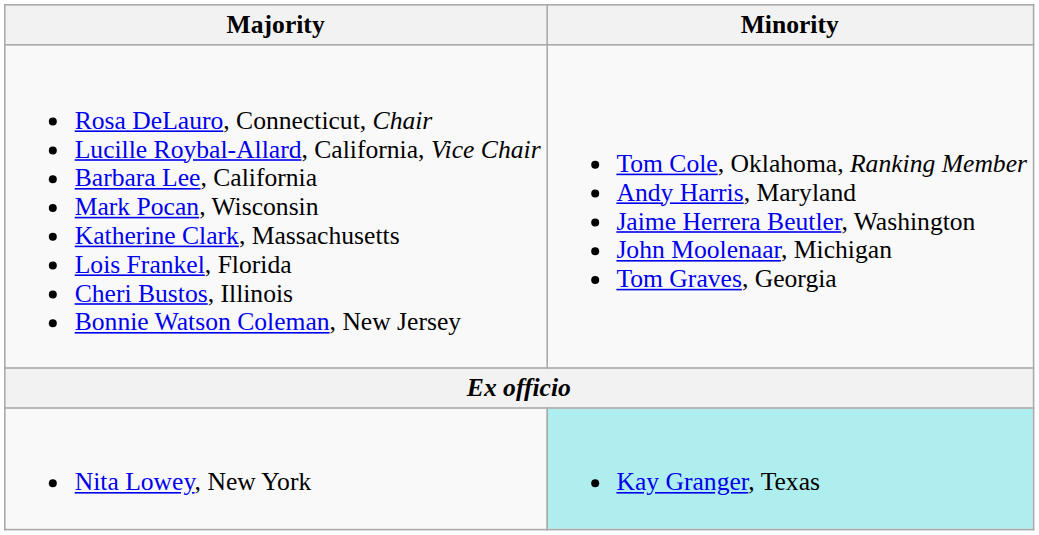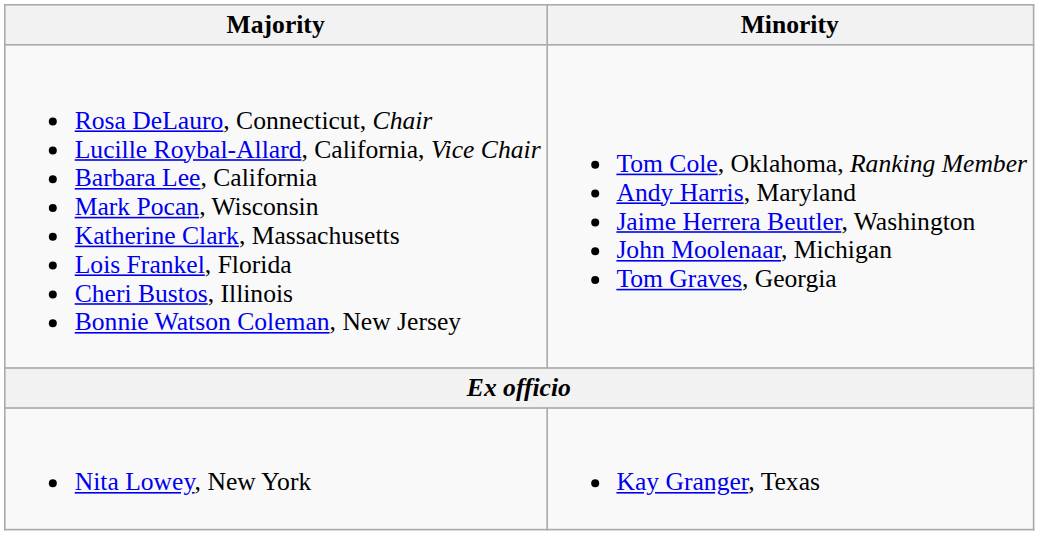Nita Lowey, New York | Minority: paleturquoise background -> no background
